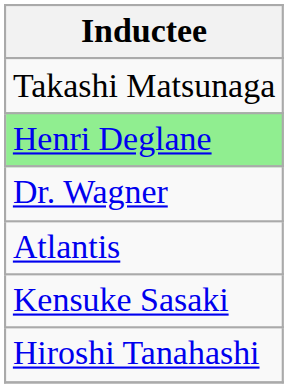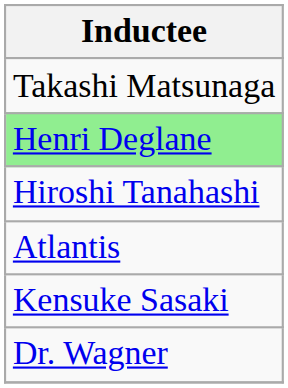row 4 | column 1: Dr. Wagner -> Hiroshi Tanahashi
row 7 | column 1: Hiroshi Tanahashi -> Dr. Wagner
